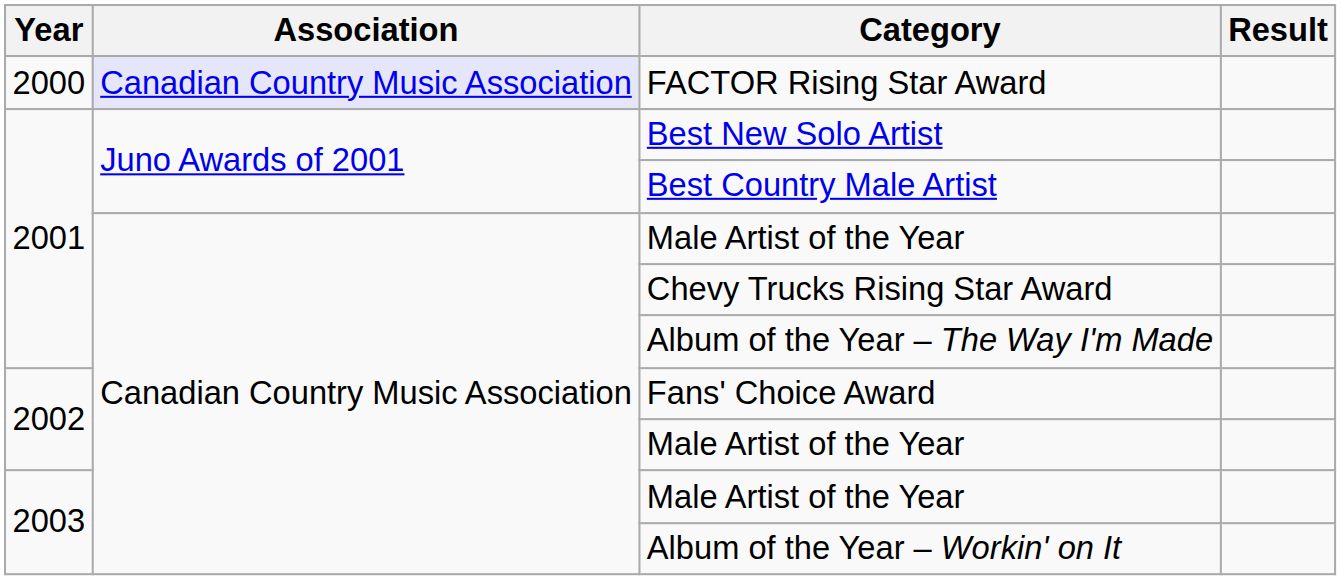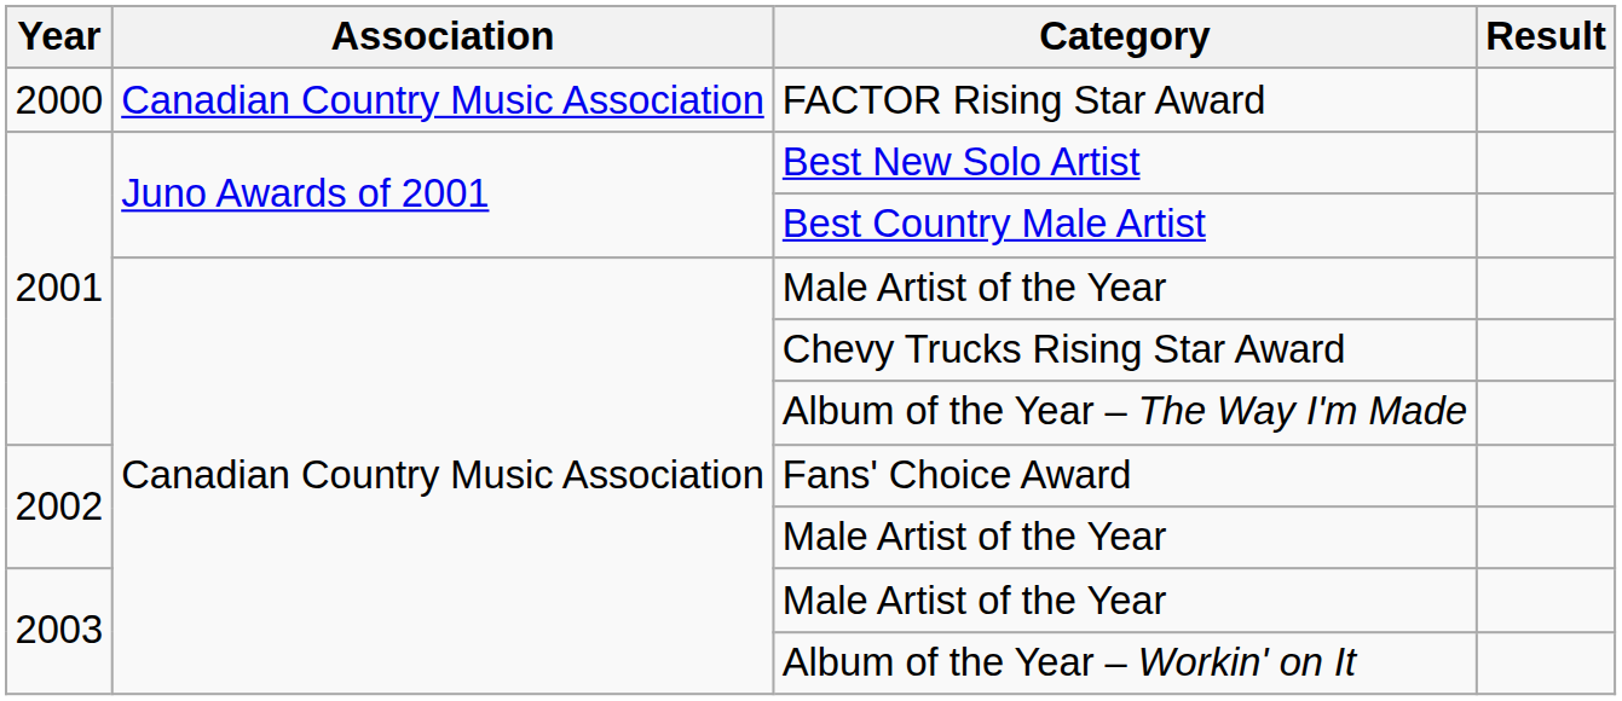FACTOR Rising Star Award | Association: lavender background -> no background
